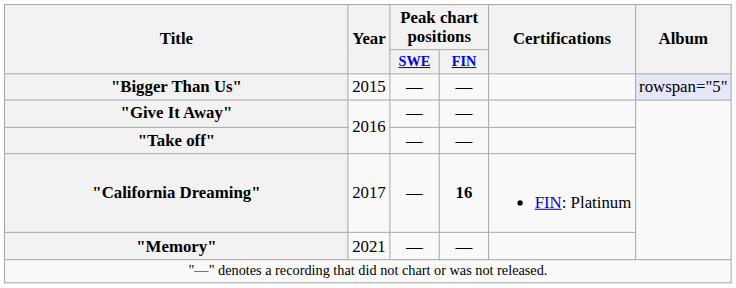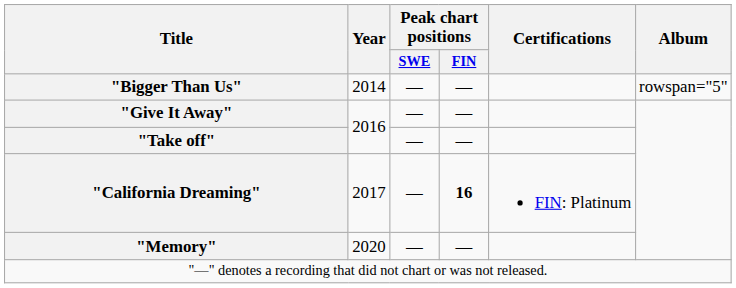"Bigger Than Us" | Year: 2015 -> 2014
"Bigger Than Us" | Album: lavender background -> no background
"Memory" | Year: 2021 -> 2020
